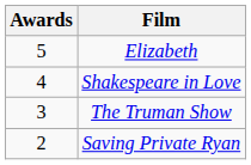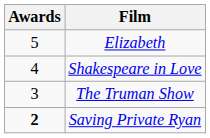Saving Private Ryan | Awards: normal -> bold
